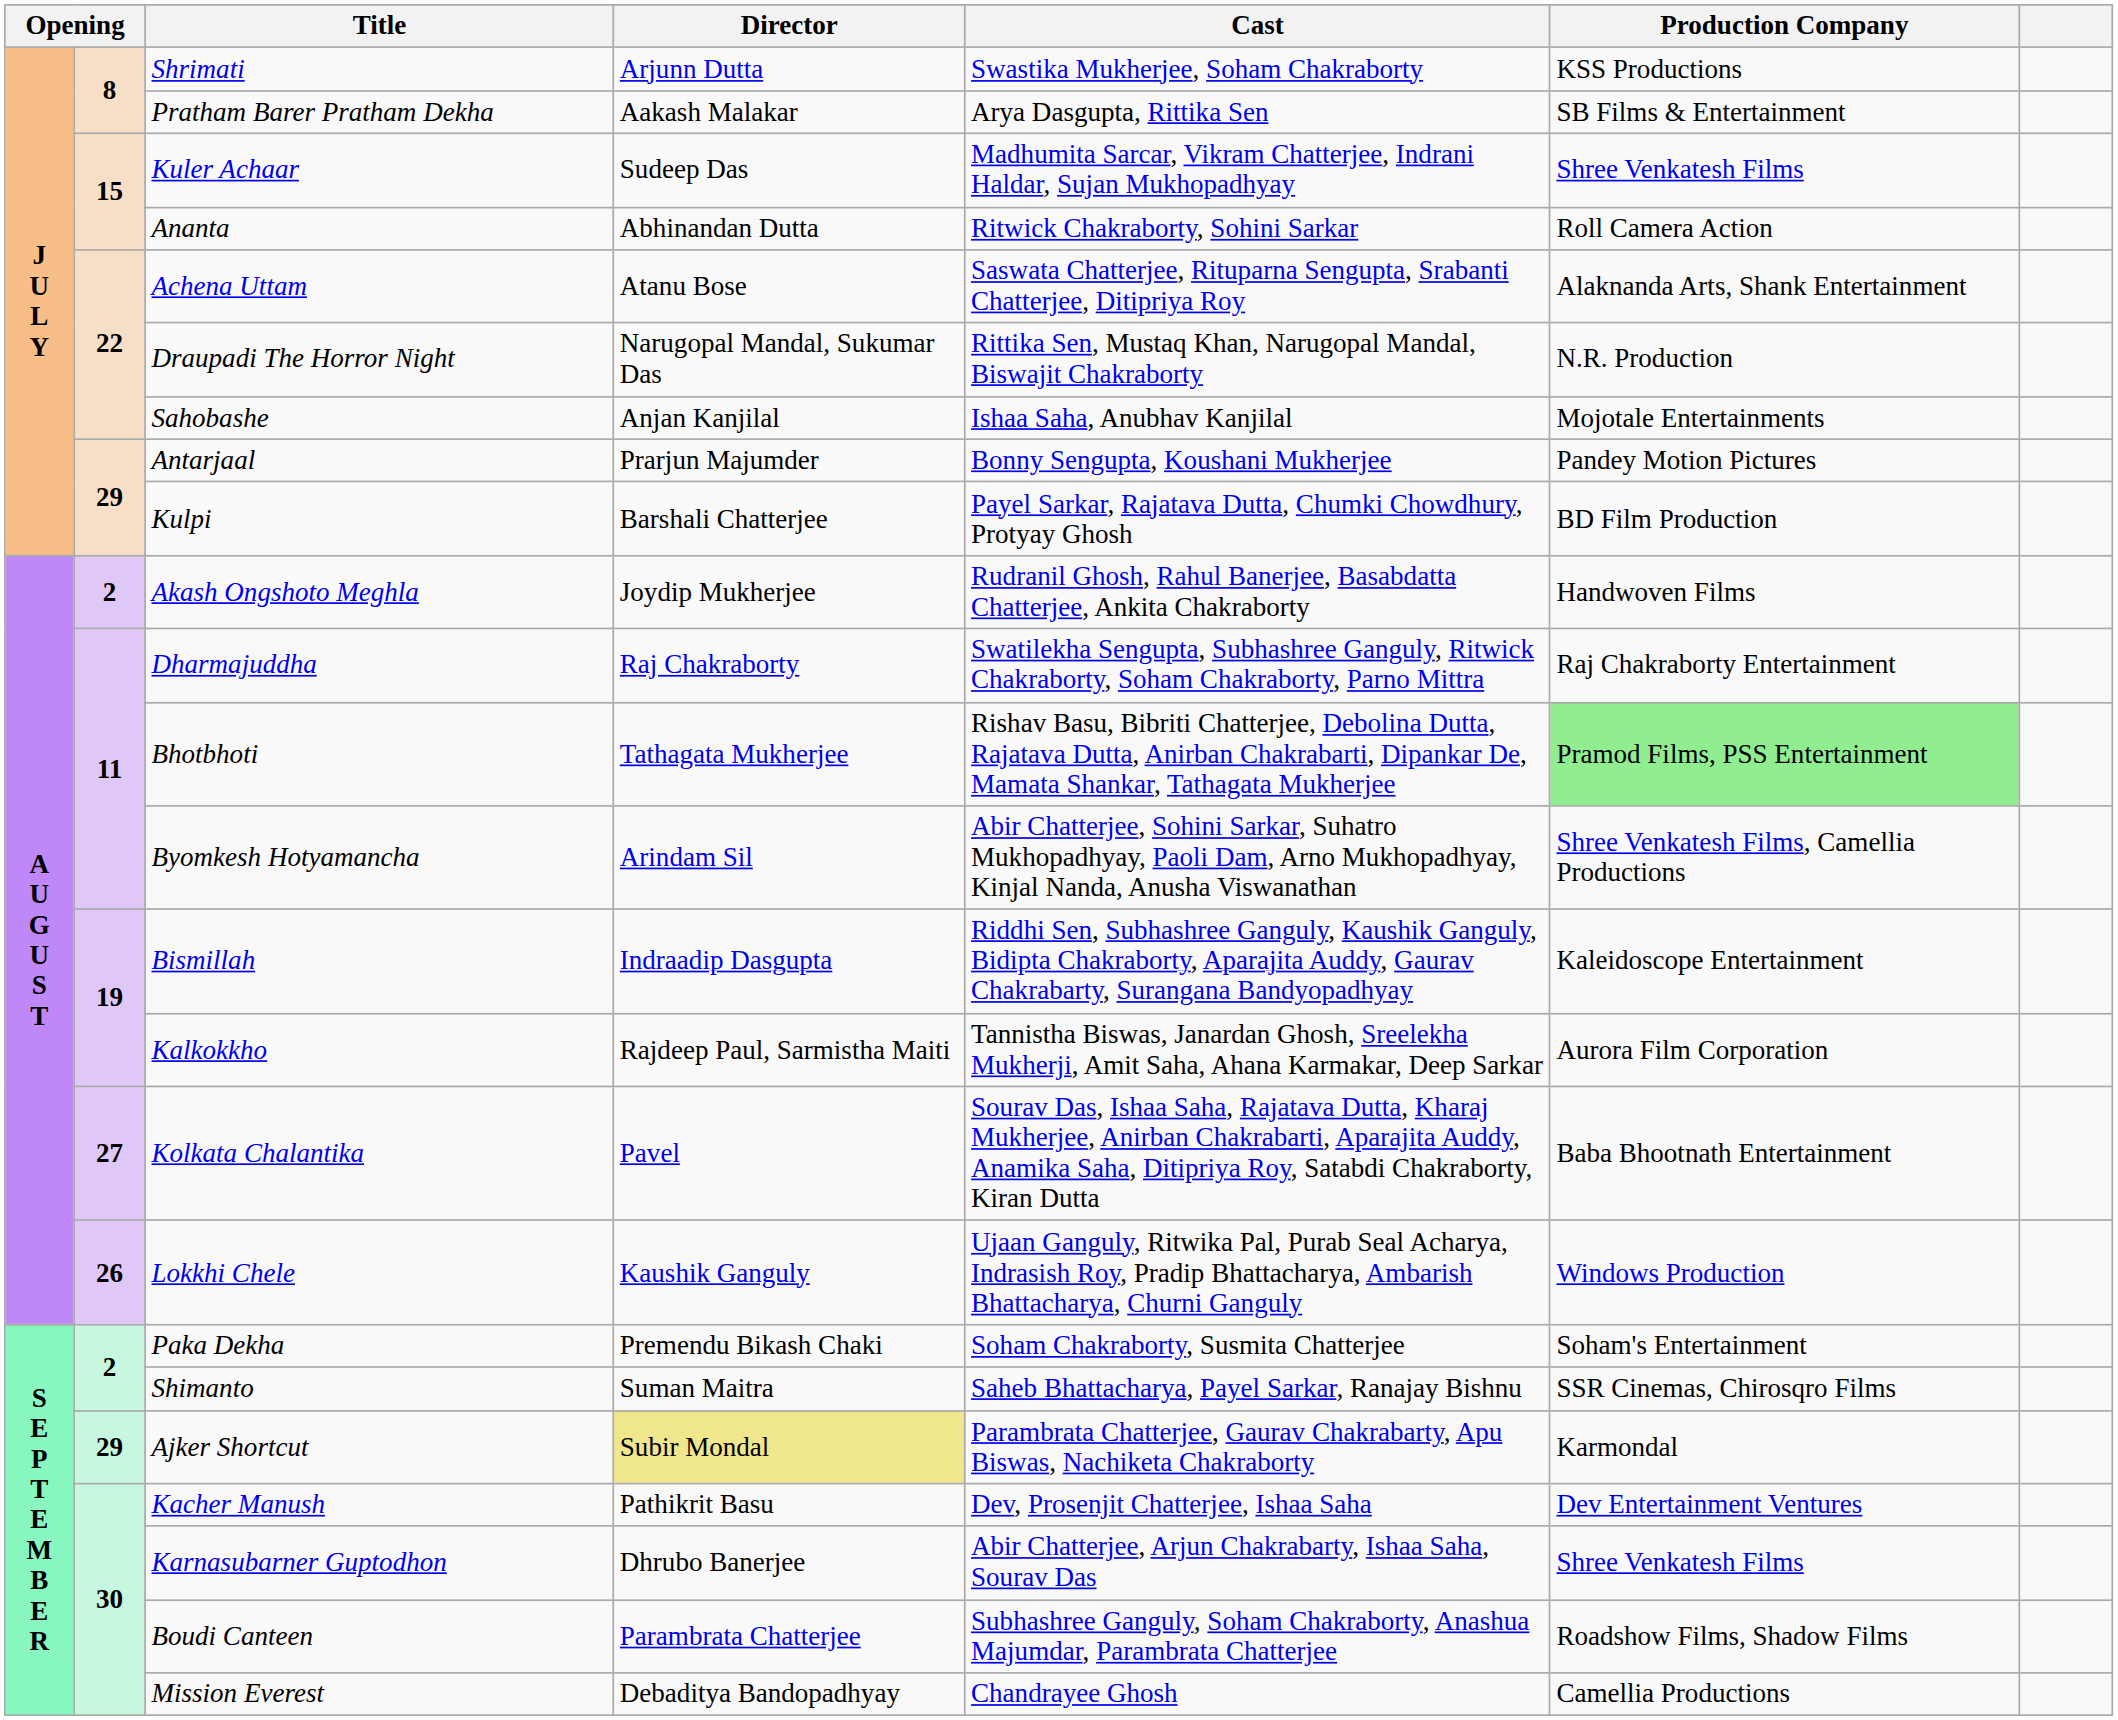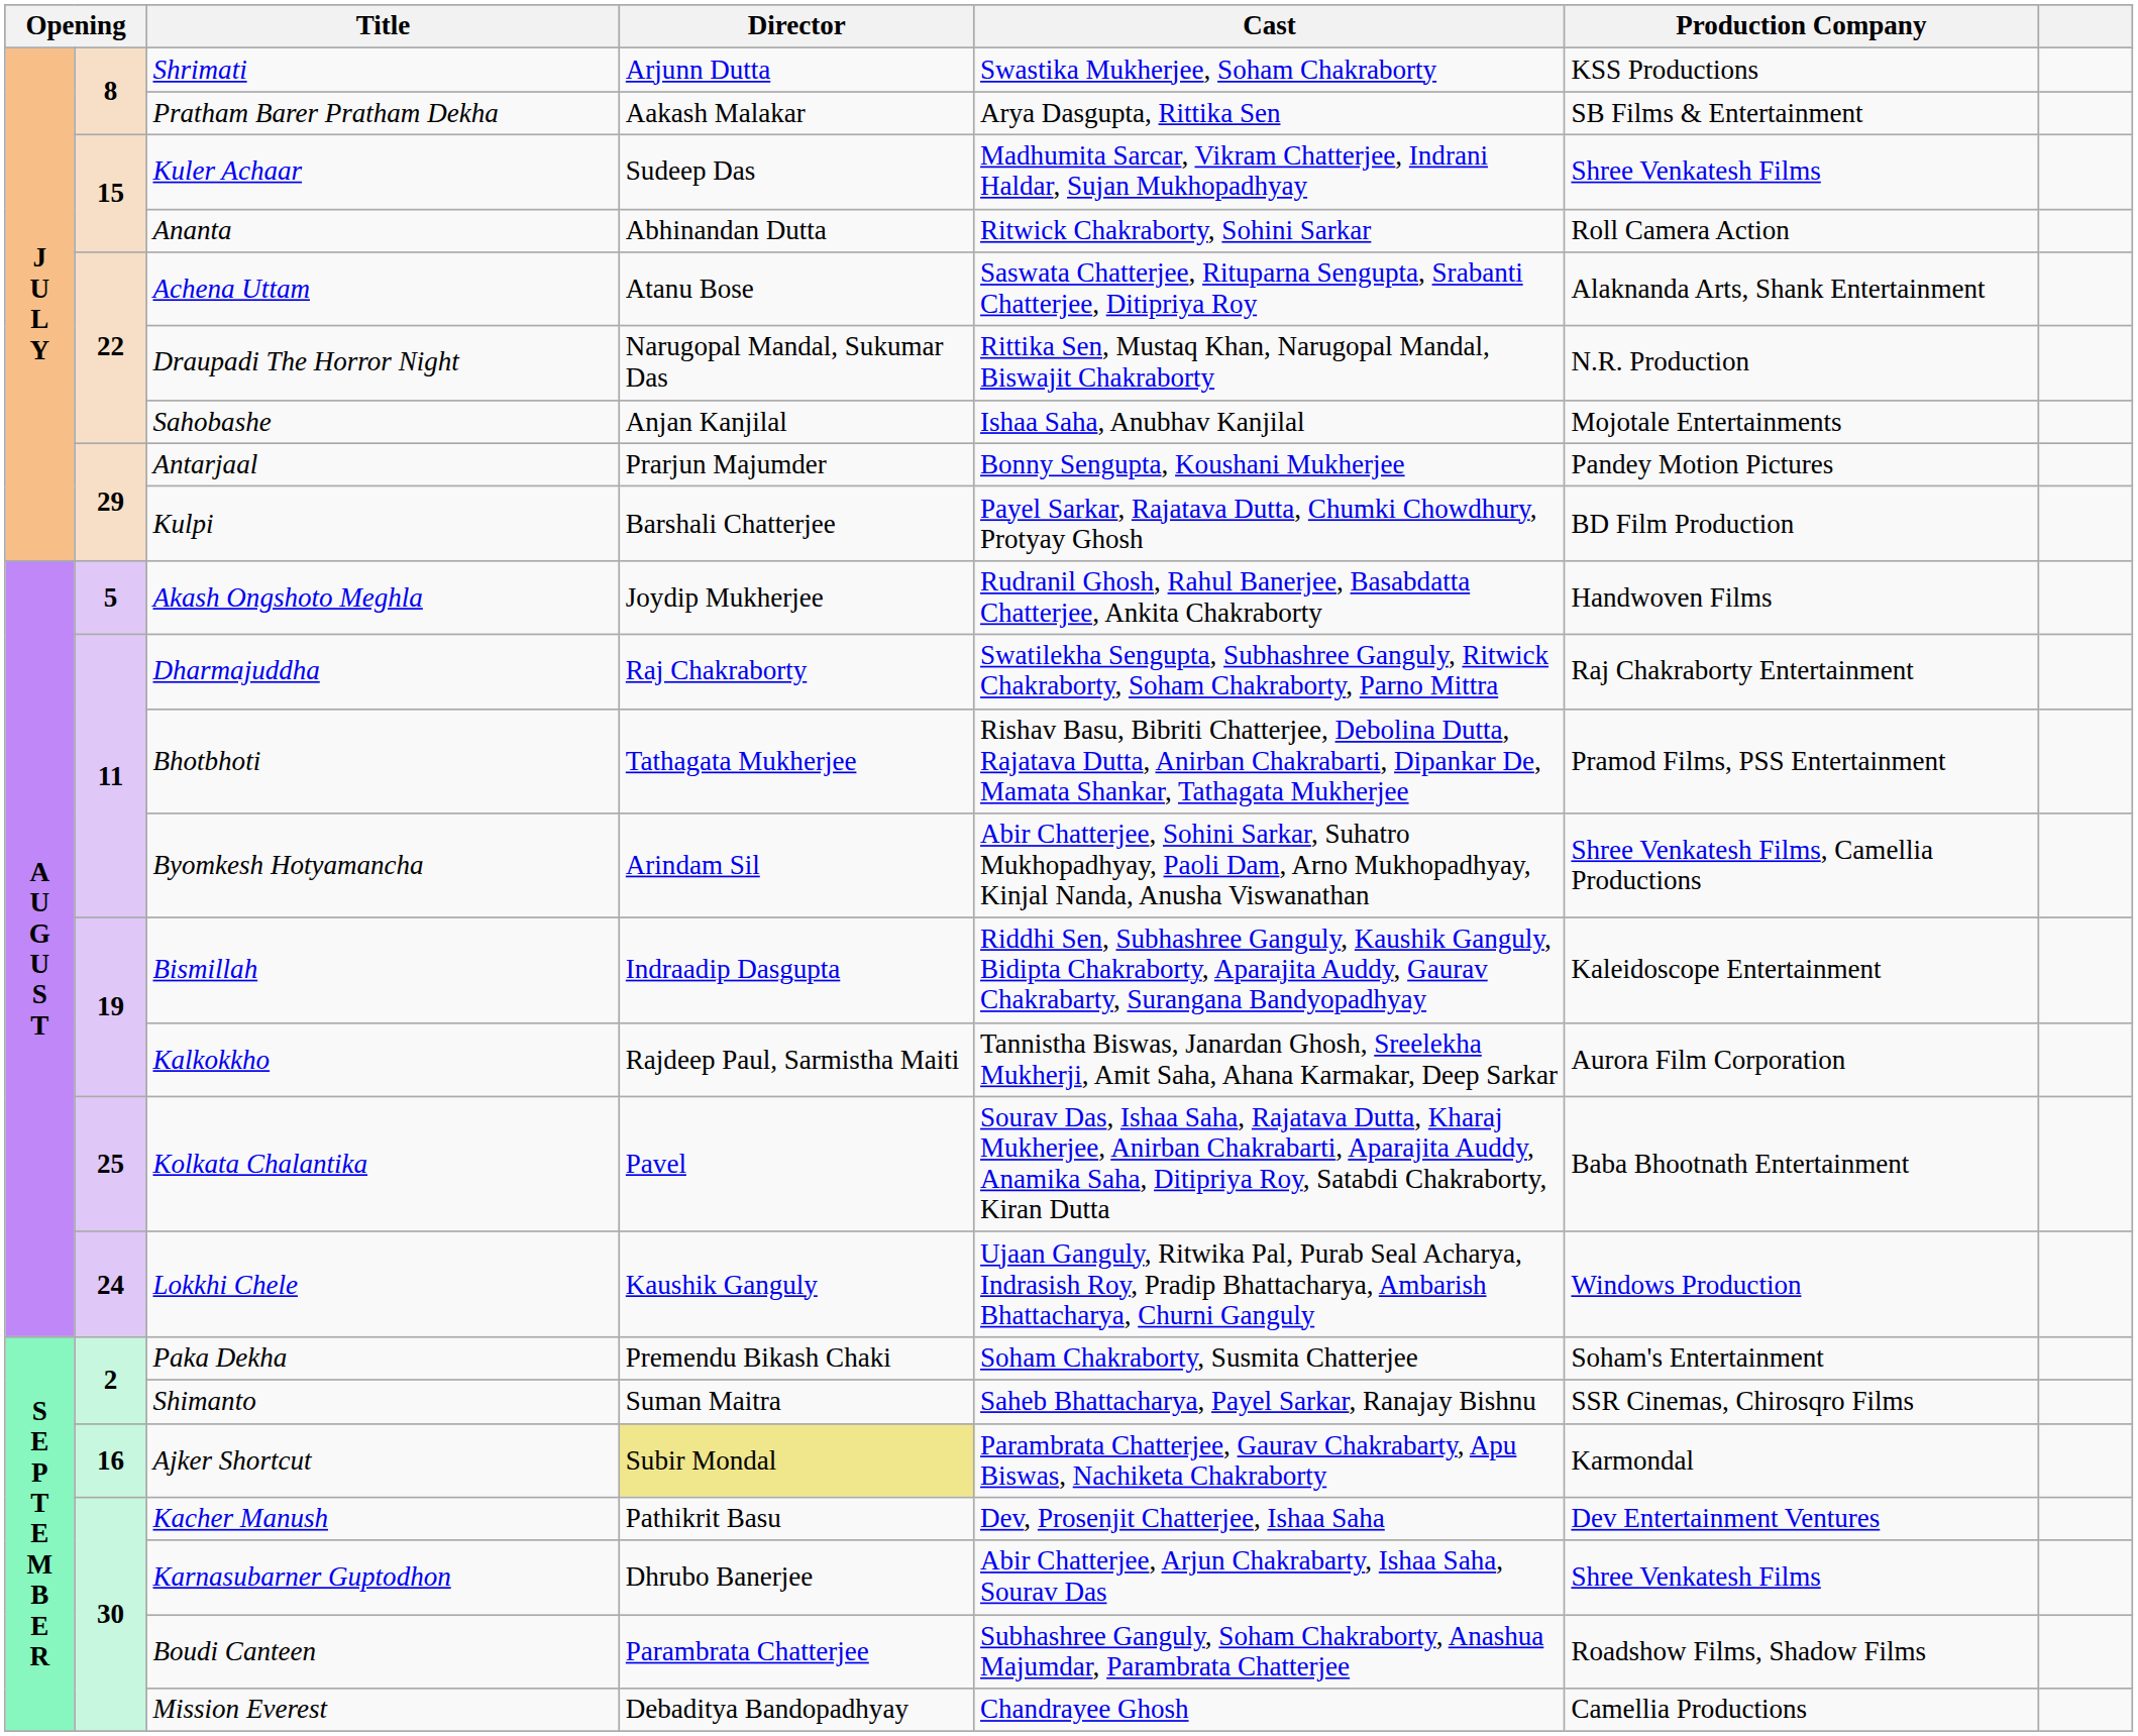Akash Ongshoto Meghla | column 2: 2 -> 5
Bhotbhoti | Production Company: lightgreen background -> no background
Kolkata Chalantika | column 2: 27 -> 25
Lokkhi Chele | column 2: 26 -> 24
Ajker Shortcut | column 2: 29 -> 16
